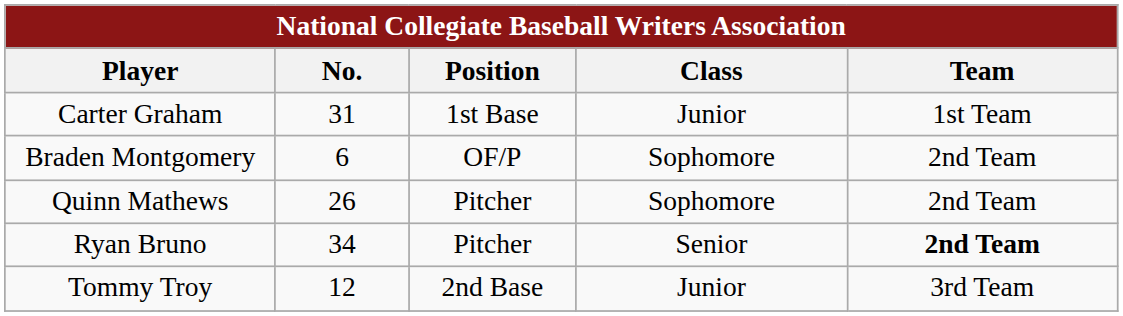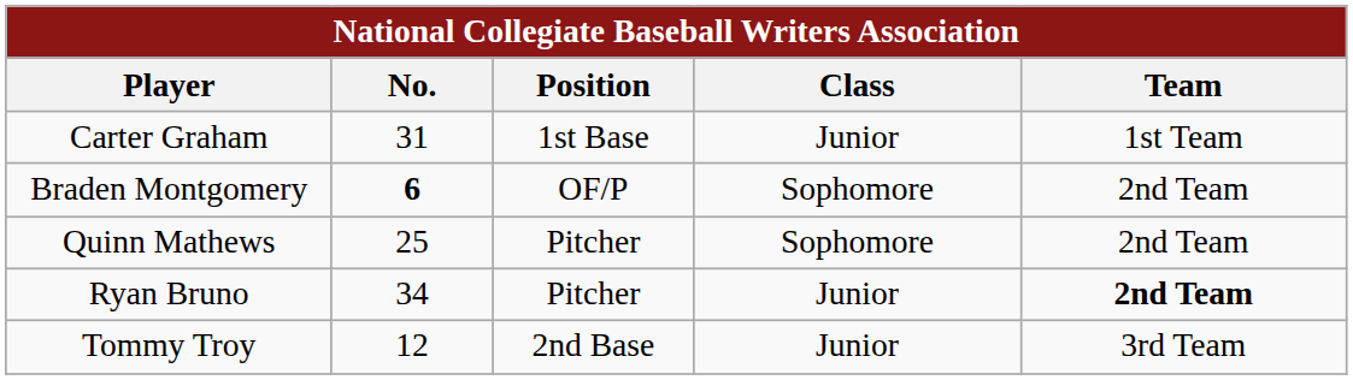Braden Montgomery | No.: normal -> bold
Quinn Mathews | No.: 26 -> 25
Ryan Bruno | Class: Senior -> Junior
